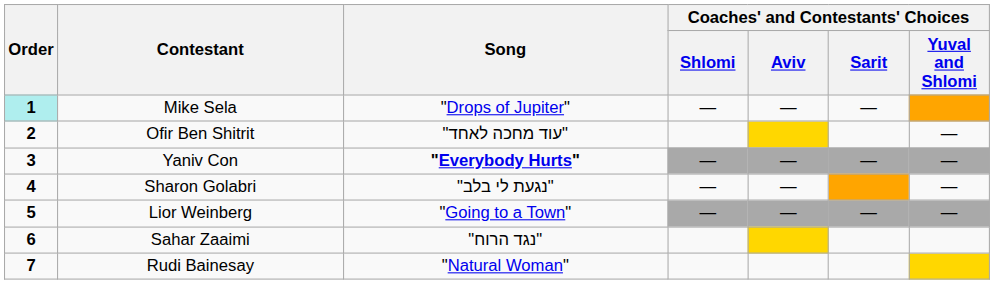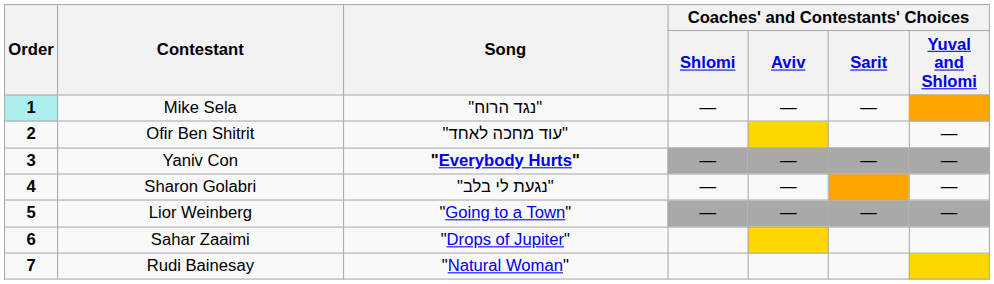Mike Sela | Song: "Drops of Jupiter" -> "נגד הרוח"
Sahar Zaaimi | Song: "נגד הרוח" -> "Drops of Jupiter"
